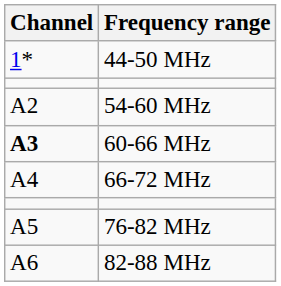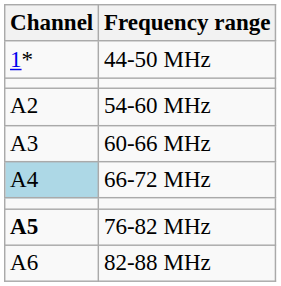row 5 | Channel: bold -> normal
row 6 | Channel: no background -> lightblue background
row 8 | Channel: normal -> bold
